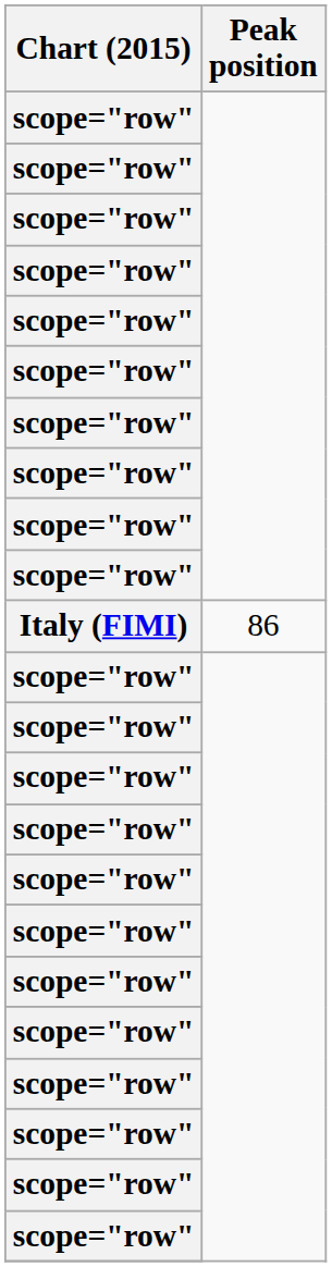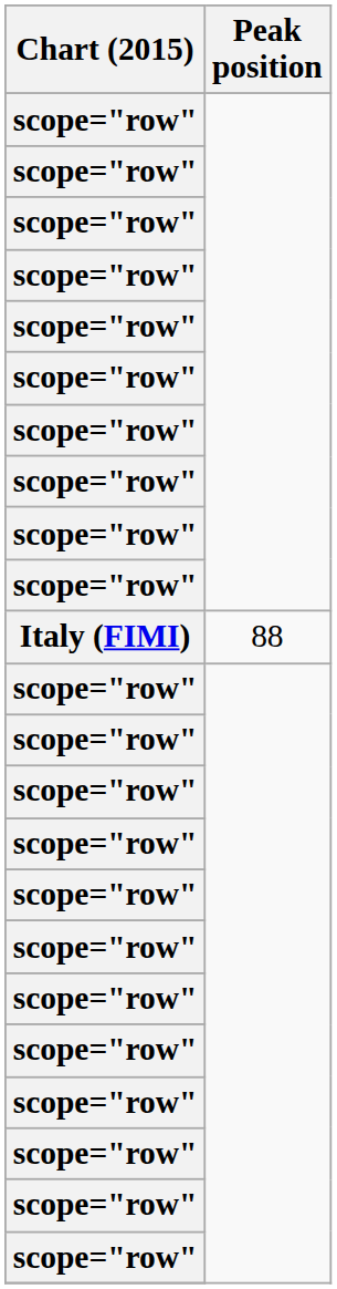Italy (FIMI) | Peak position: 86 -> 88
